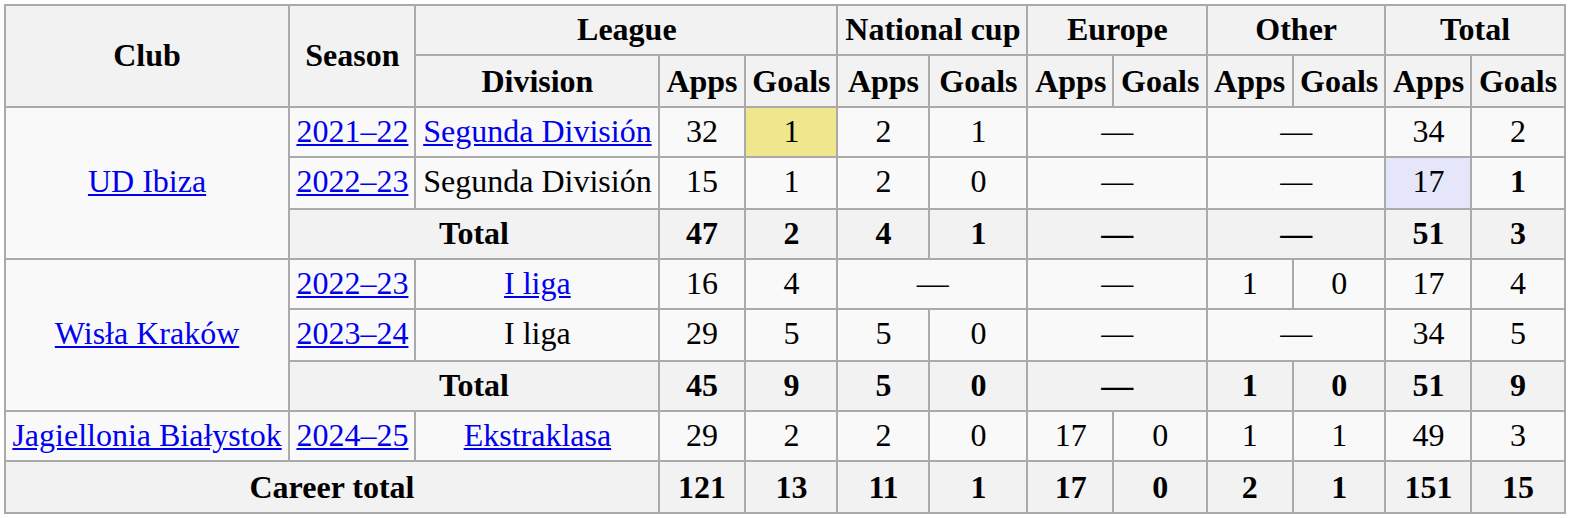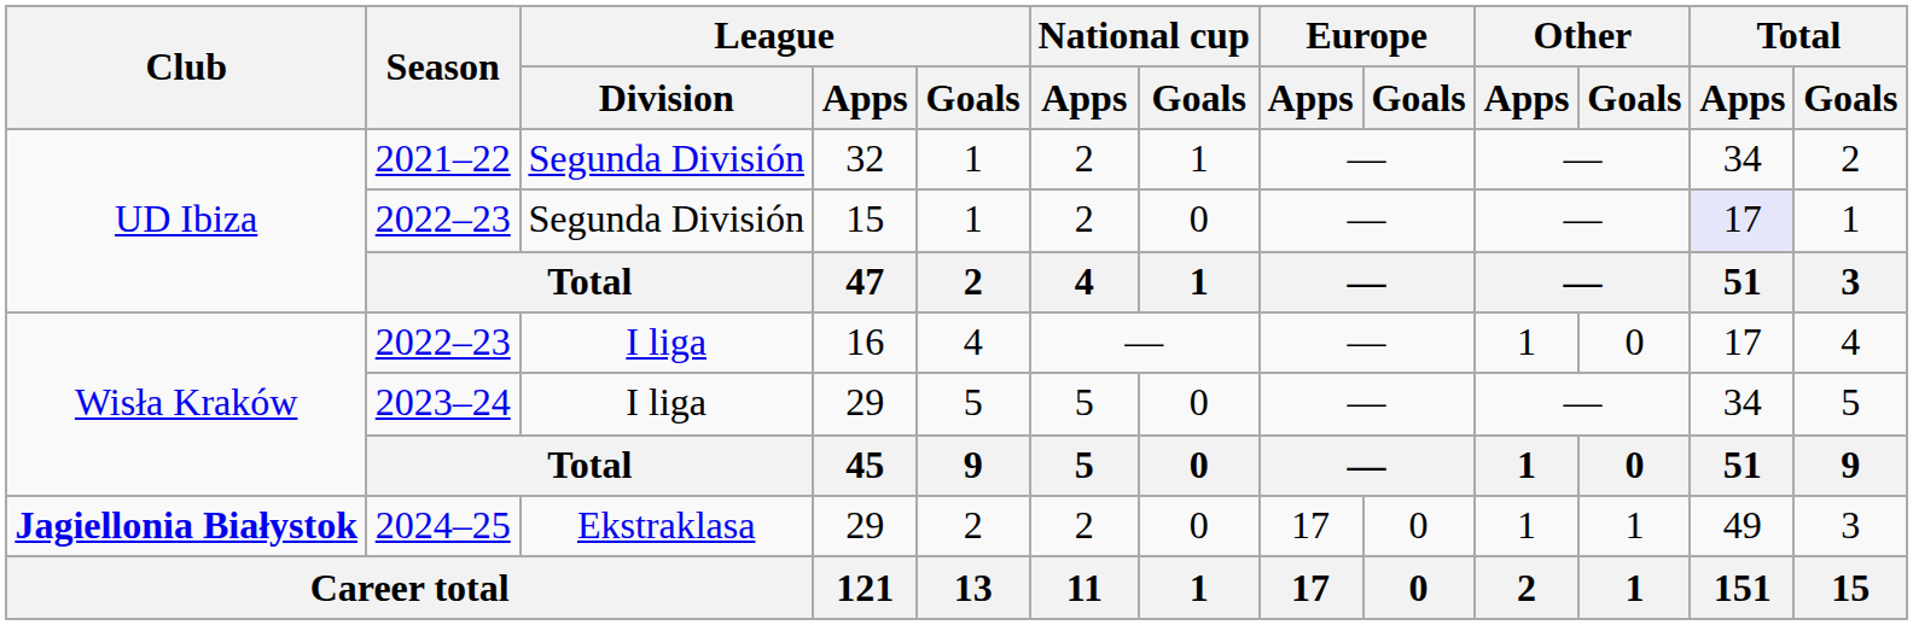2021–22 | League / Goals: khaki background -> no background
2022–23 / 15 | Total / Goals: bold -> normal
2024–25 | Club: normal -> bold
